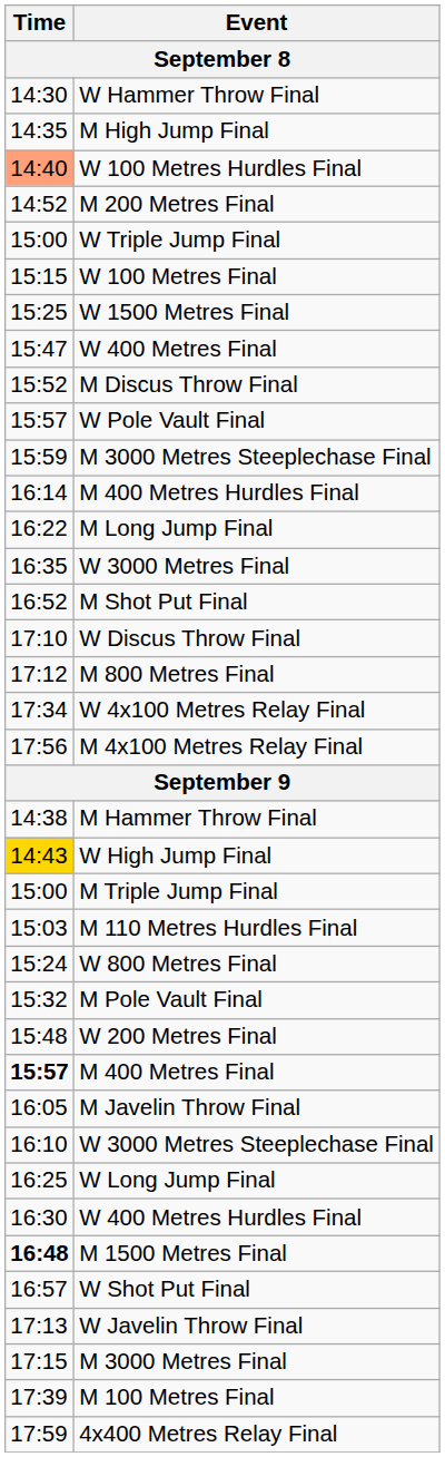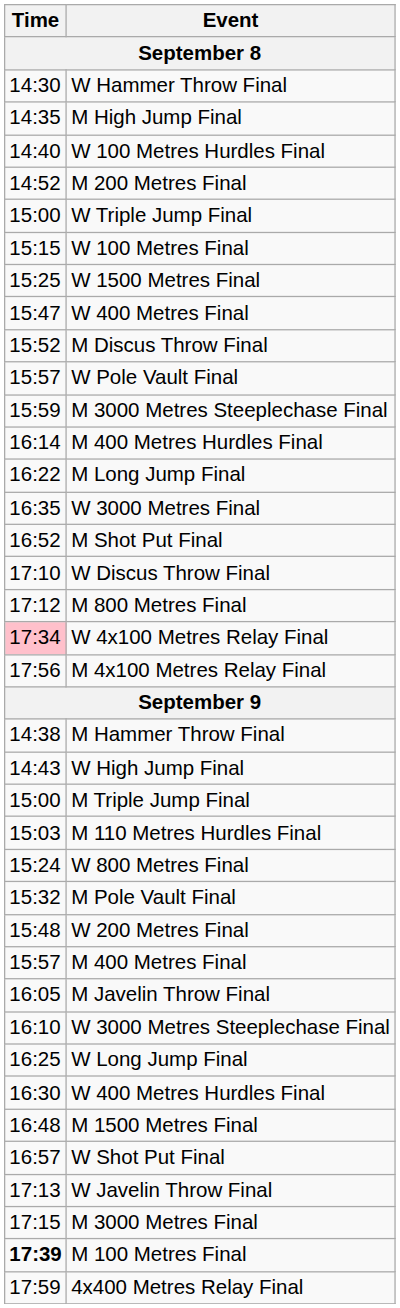W 100 Metres Hurdles Final | Time / September 8: lightsalmon background -> no background
W 4x100 Metres Relay Final | Time / September 8: no background -> pink background
W High Jump Final | Time / September 8: gold background -> no background
M 400 Metres Final | Time / September 8: bold -> normal
M 1500 Metres Final | Time / September 8: bold -> normal
M 100 Metres Final | Time / September 8: normal -> bold
